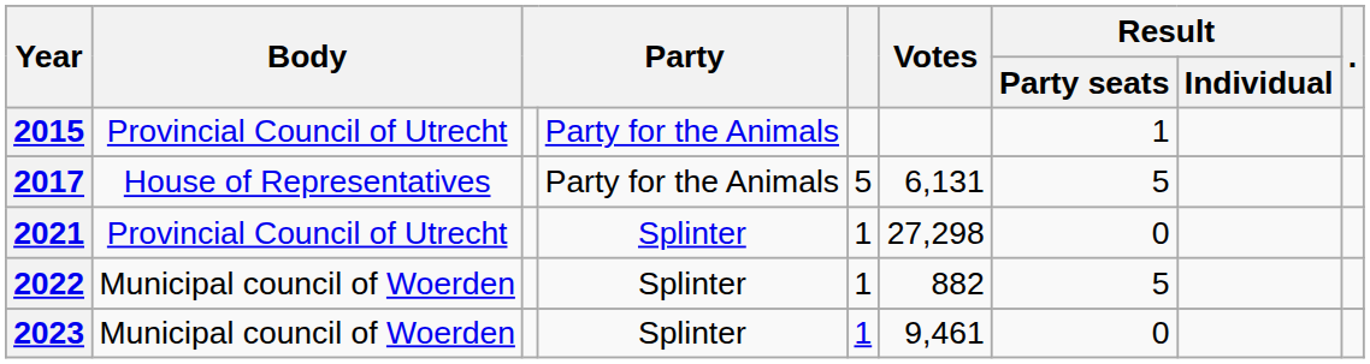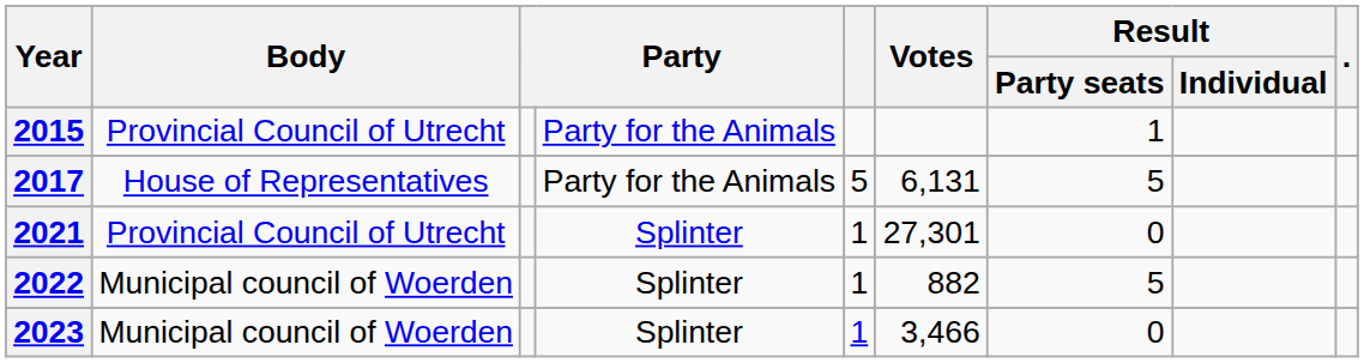2021 | Votes: 27,298 -> 27,301
2023 | Votes: 9,461 -> 3,466
